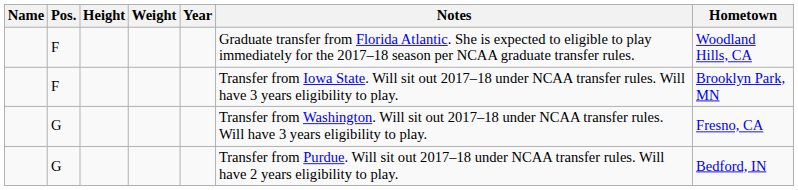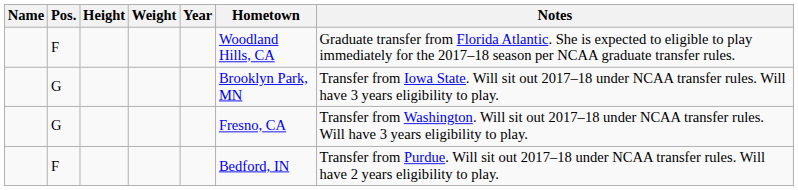columns swapped: Hometown <-> Notes
row 3 | Pos.: F -> G
row 5 | Pos.: G -> F
